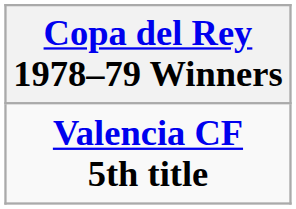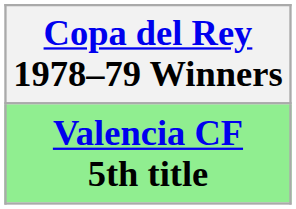row 2 | column 1: no background -> lightgreen background
